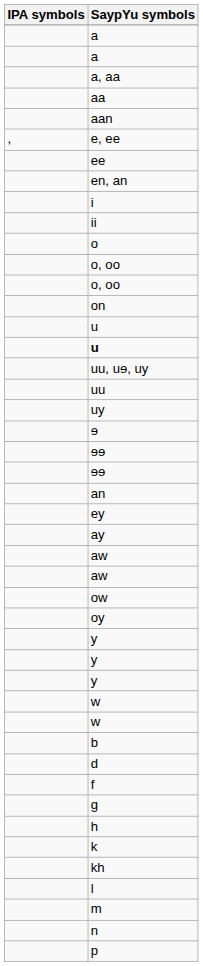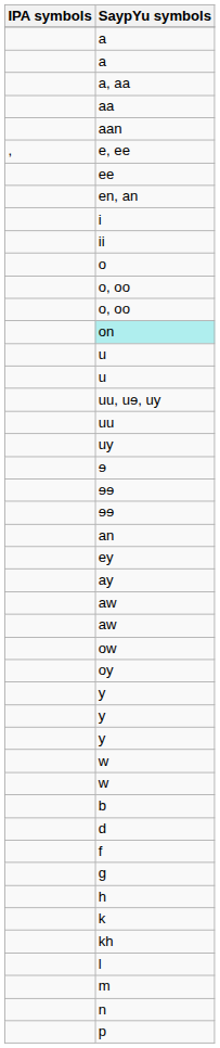row 15 | SaypYu symbols: no background -> paleturquoise background
row 17 | SaypYu symbols: bold -> normal
